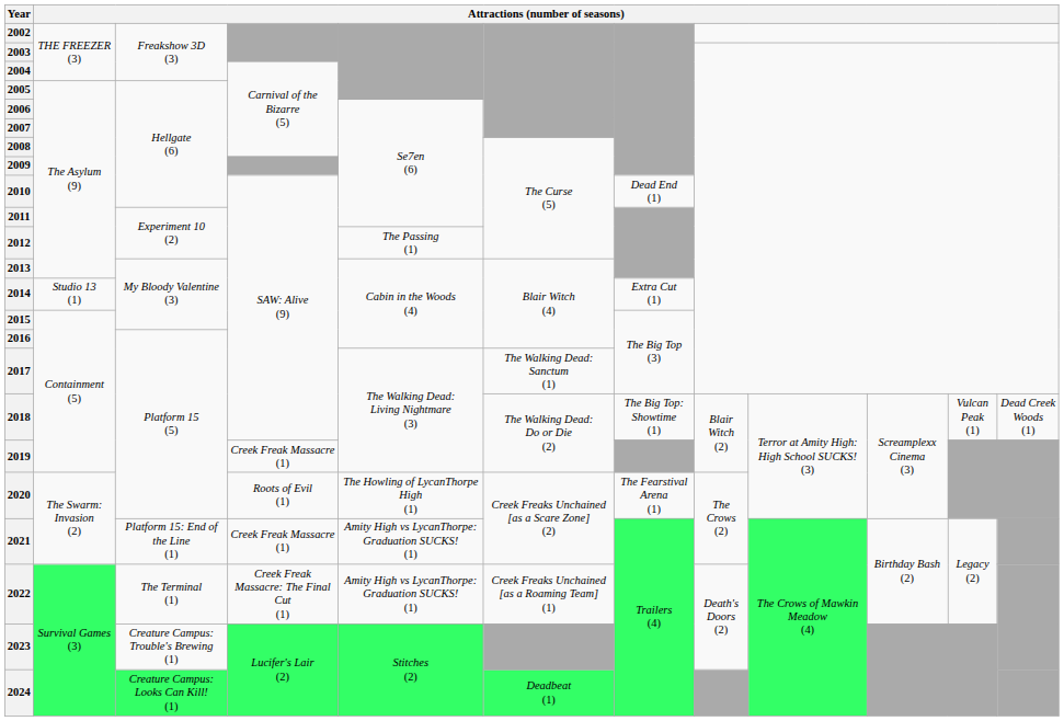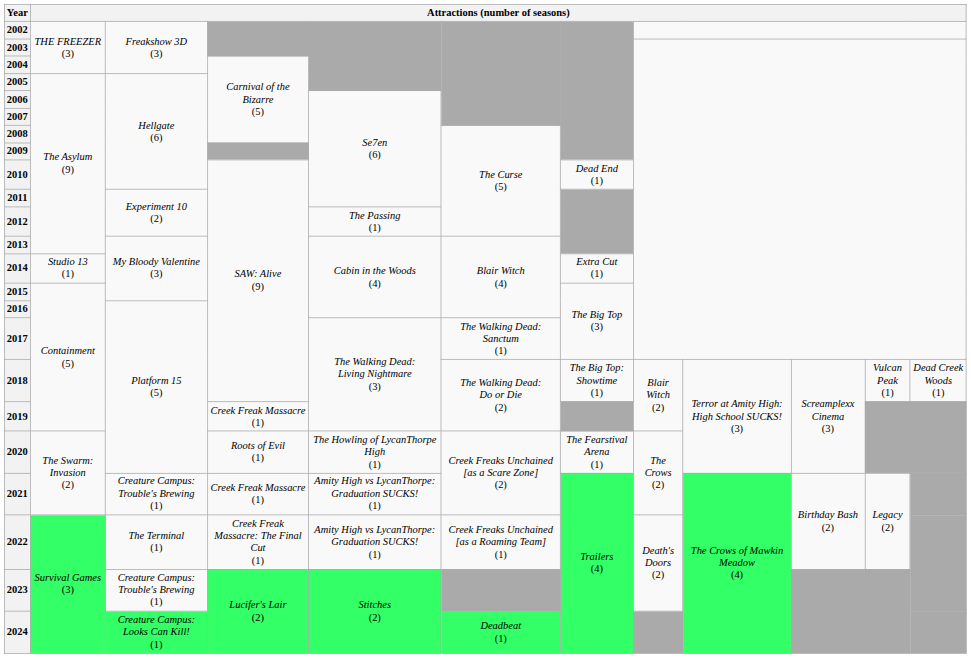2021 | column 3: Platform 15: End of the Line (1) -> Creature Campus: Trouble's Brewing (1)
